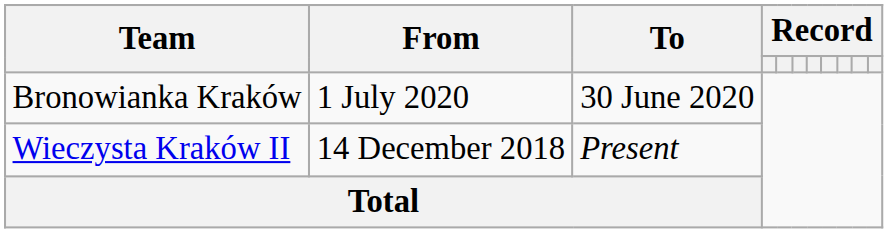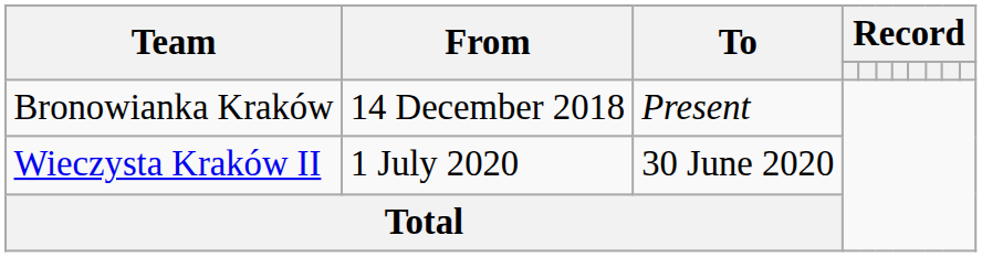Bronowianka Kraków | From: 1 July 2020 -> 14 December 2018
Bronowianka Kraków | To: 30 June 2020 -> Present
Wieczysta Kraków II | From: 14 December 2018 -> 1 July 2020
Wieczysta Kraków II | To: Present -> 30 June 2020
